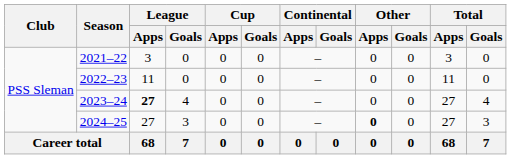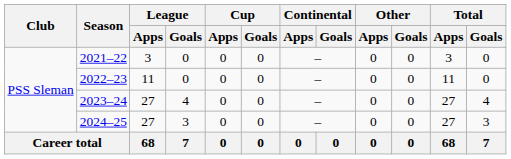2023–24 | League / Apps: bold -> normal
2024–25 | Other / Apps: bold -> normal
